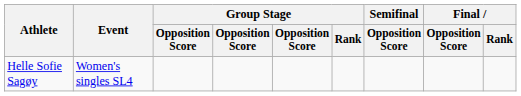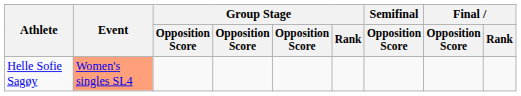Helle Sofie Sagøy | Event: no background -> lightsalmon background
